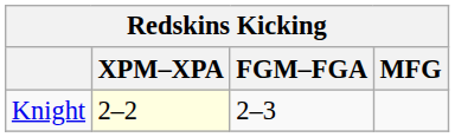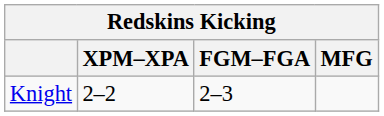Knight | XPM–XPA: lightyellow background -> no background
